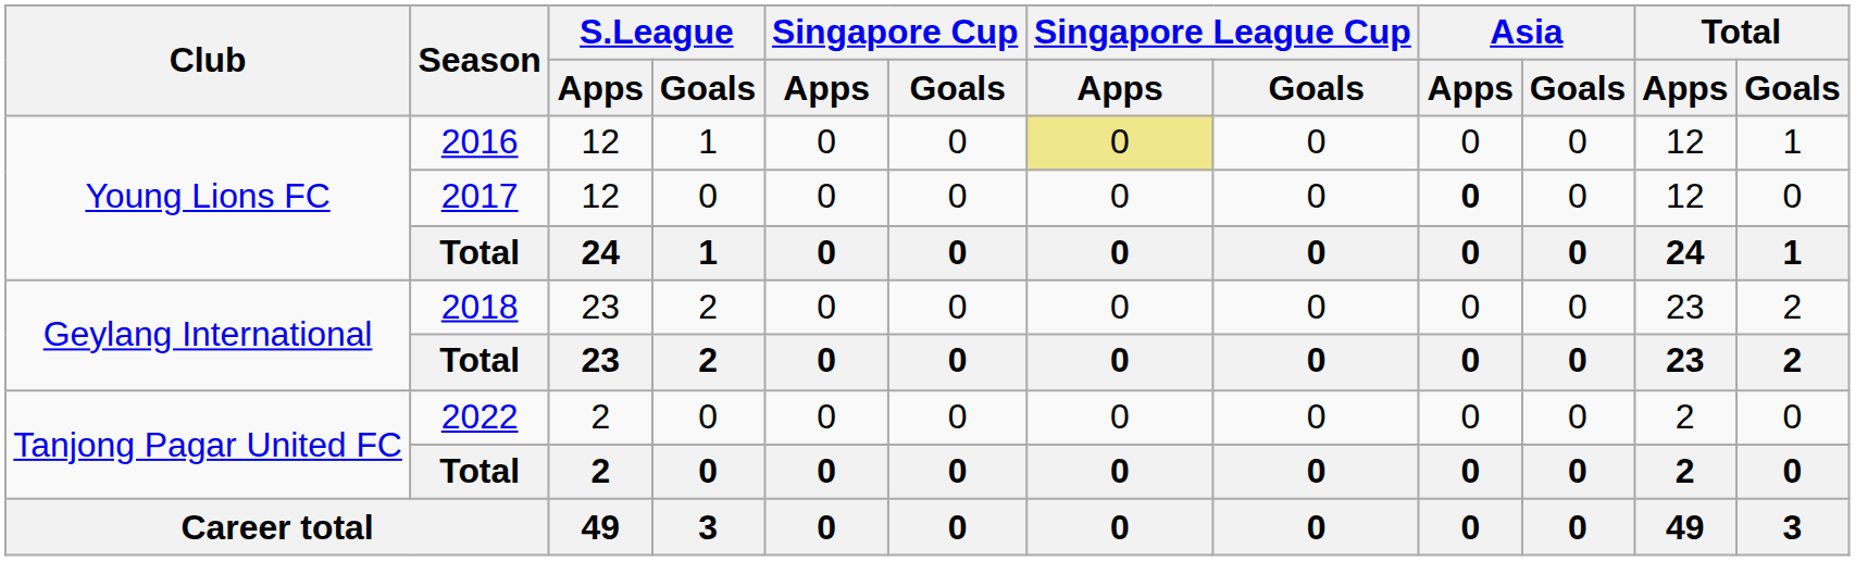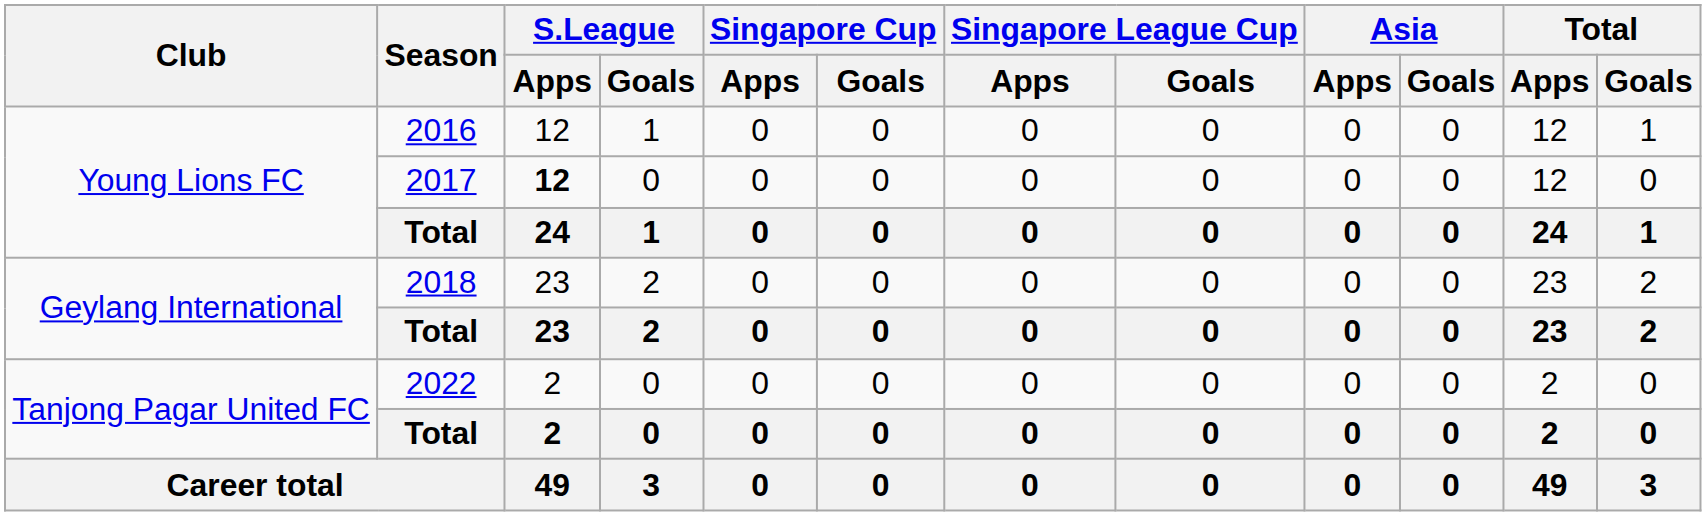2016 | Singapore League Cup / Apps: khaki background -> no background
2017 | S.League / Apps: normal -> bold
2017 | Asia / Apps: bold -> normal
